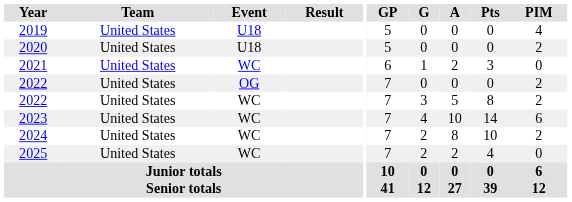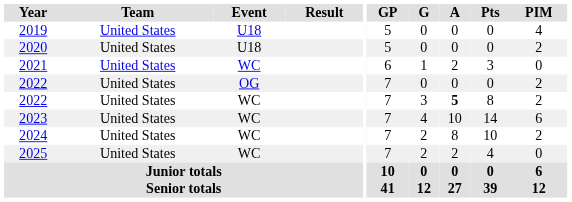2022 / WC | A: normal -> bold
